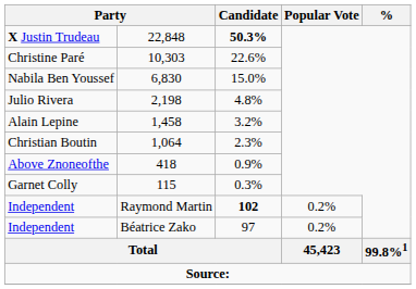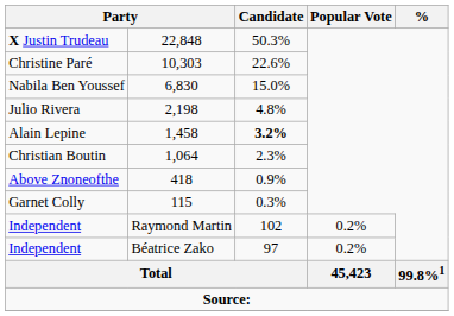X Justin Trudeau | Candidate: bold -> normal
Alain Lepine | Candidate: normal -> bold
Independent / Raymond Martin | Candidate: bold -> normal
